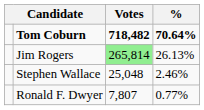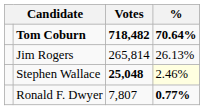Jim Rogers | Votes: lightgreen background -> no background
Stephen Wallace | Votes: normal -> bold
Stephen Wallace | %: no background -> lightyellow background
Ronald F. Dwyer | %: normal -> bold
